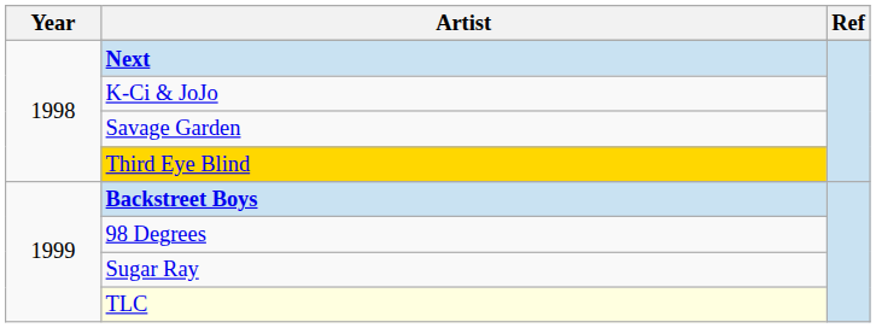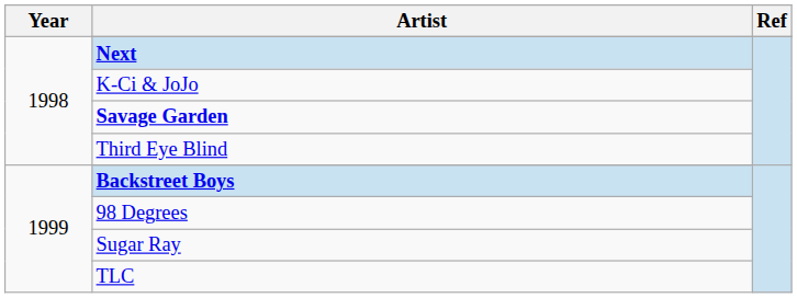Savage Garden | Artist: normal -> bold
Third Eye Blind | Artist: gold background -> no background
TLC | Artist: lightyellow background -> no background
